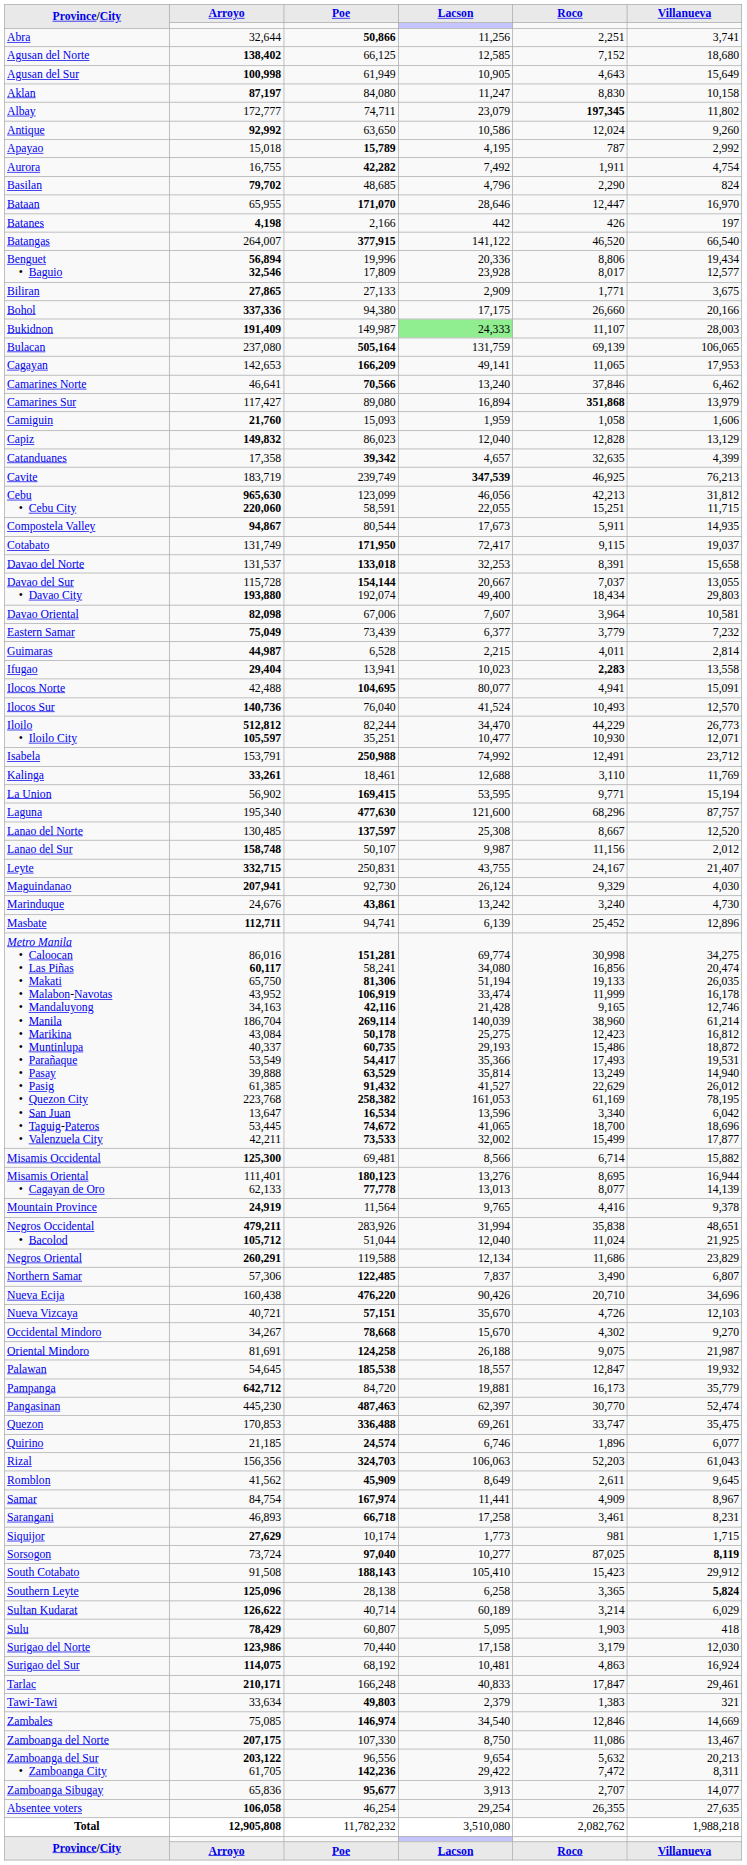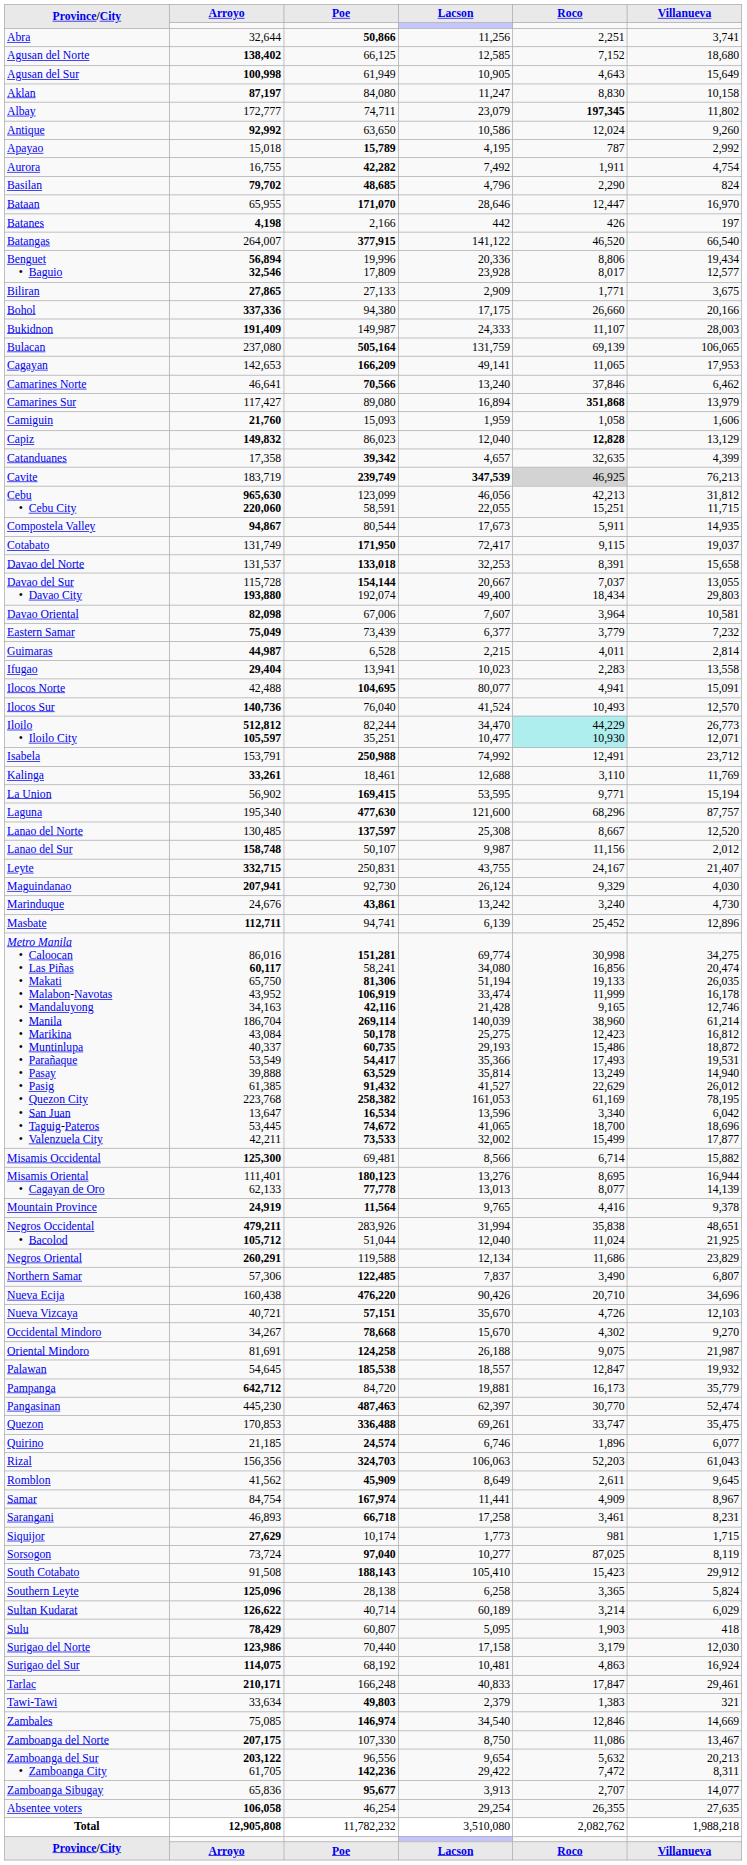Basilan | Poe: normal -> bold
Bukidnon | Lacson: lightgreen background -> no background
Capiz | Roco: normal -> bold
Cavite | Poe: normal -> bold
Cavite | Roco: no background -> lightgrey background
Ifugao | Roco: bold -> normal
Iloilo • Iloilo City | Roco: no background -> paleturquoise background
Mountain Province | Poe: normal -> bold
Sorsogon | Villanueva: bold -> normal
Southern Leyte | Villanueva: bold -> normal
